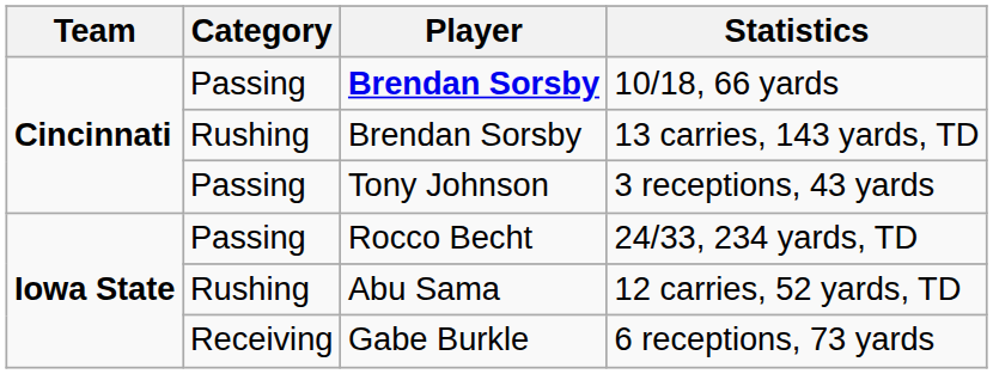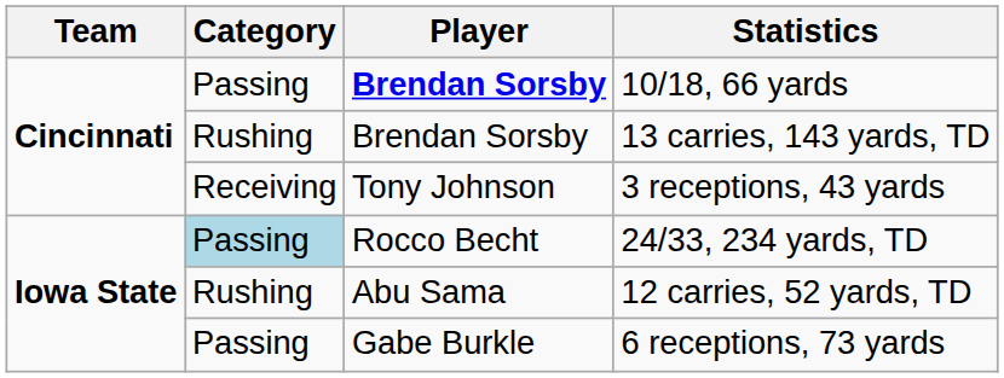3 receptions, 43 yards | Category: Passing -> Receiving
24/33, 234 yards, TD | Category: no background -> lightblue background
6 receptions, 73 yards | Category: Receiving -> Passing
